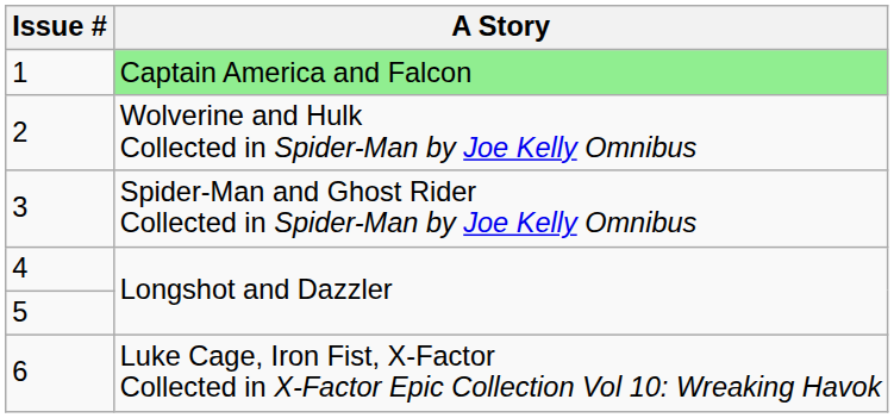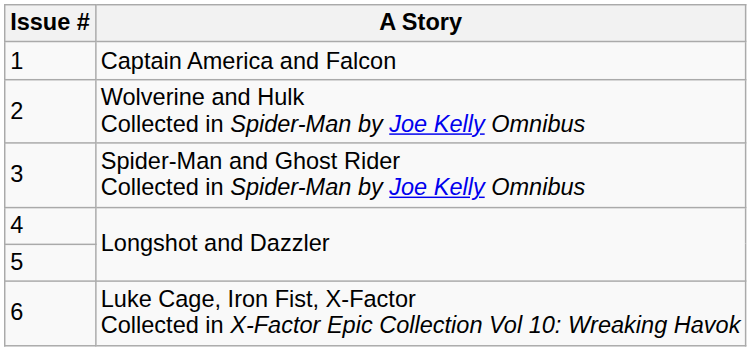1 | A Story: lightgreen background -> no background
